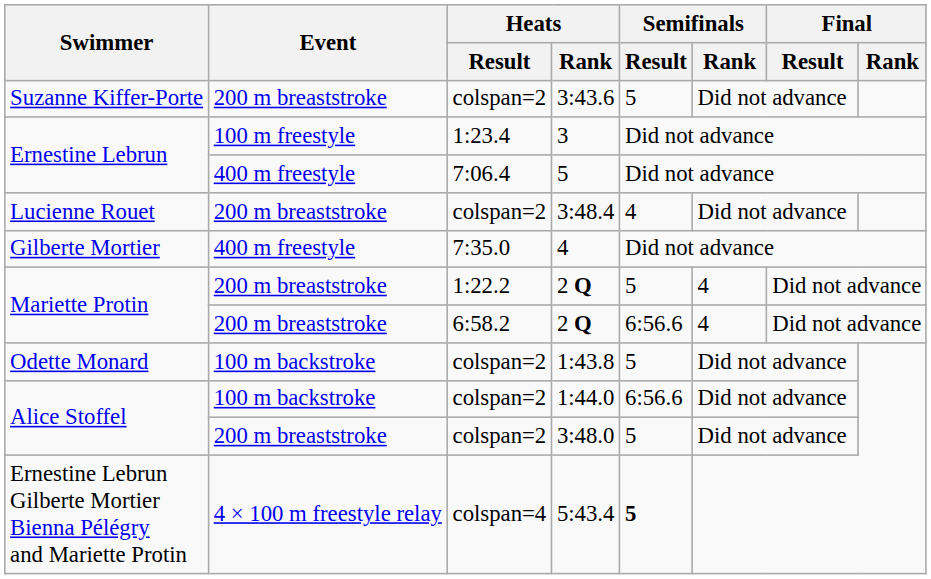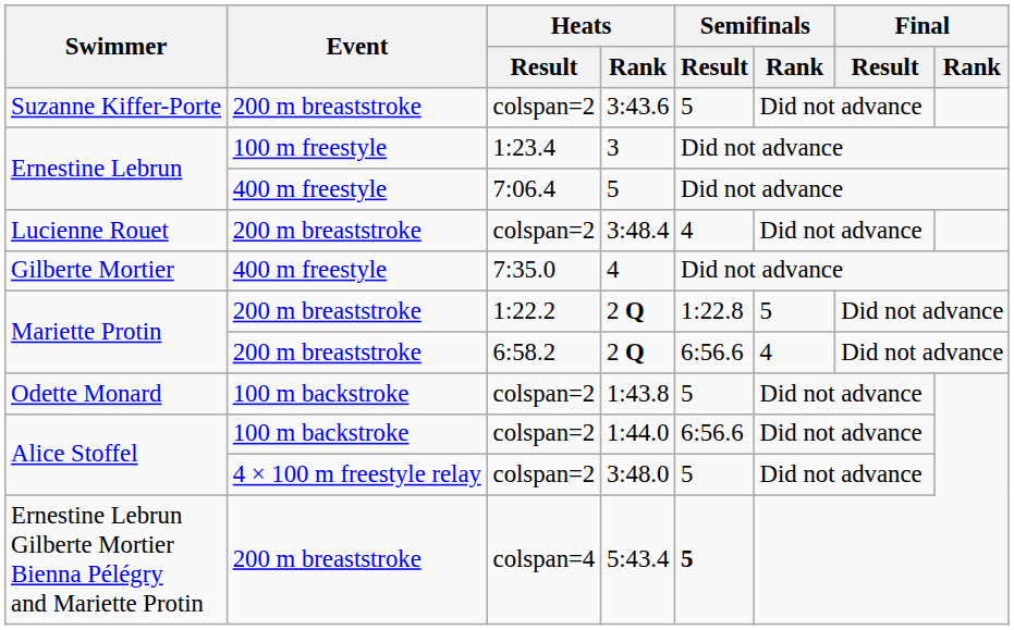1:22.2 / 2 Q | Semifinals / Result: 5 -> 1:22.8
1:22.2 / 2 Q | Semifinals / Rank: 4 -> 5
3:48.0 | Event: 200 m breaststroke -> 4 × 100 m freestyle relay
5:43.4 | Event: 4 × 100 m freestyle relay -> 200 m breaststroke
